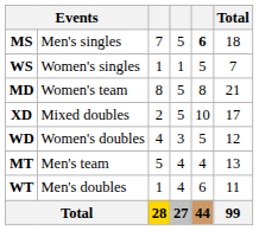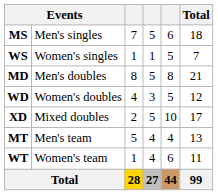MS | column 5: bold -> normal
MD | column 2: Women's team -> Men's doubles
rows swapped: WD <-> XD
WT | column 2: Men's doubles -> Women's team
